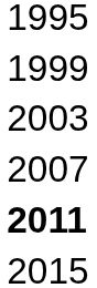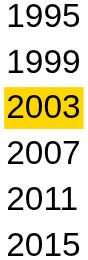2003 | column 1: no background -> gold background
2011 | column 1: bold -> normal
